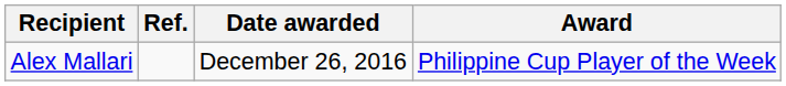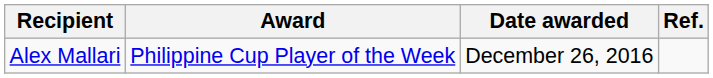columns swapped: Award <-> Ref.
